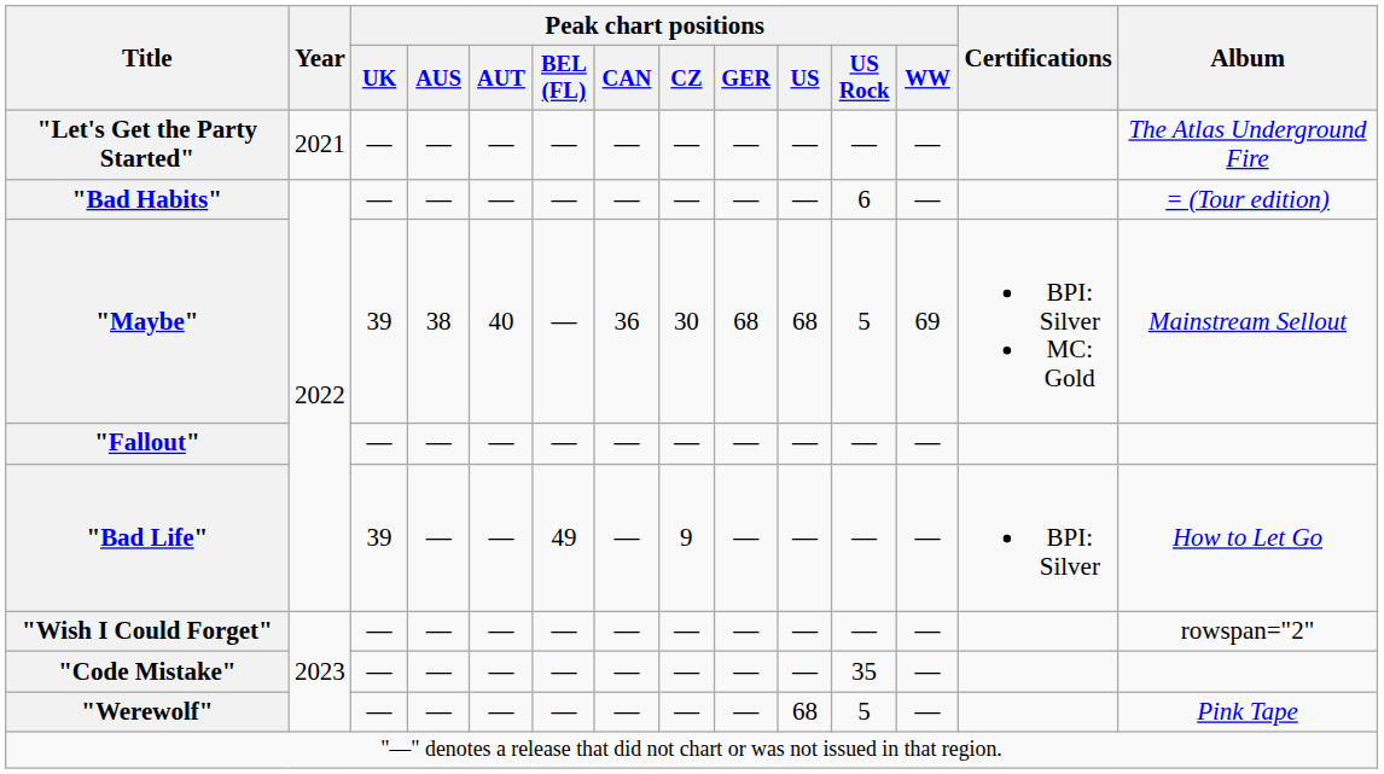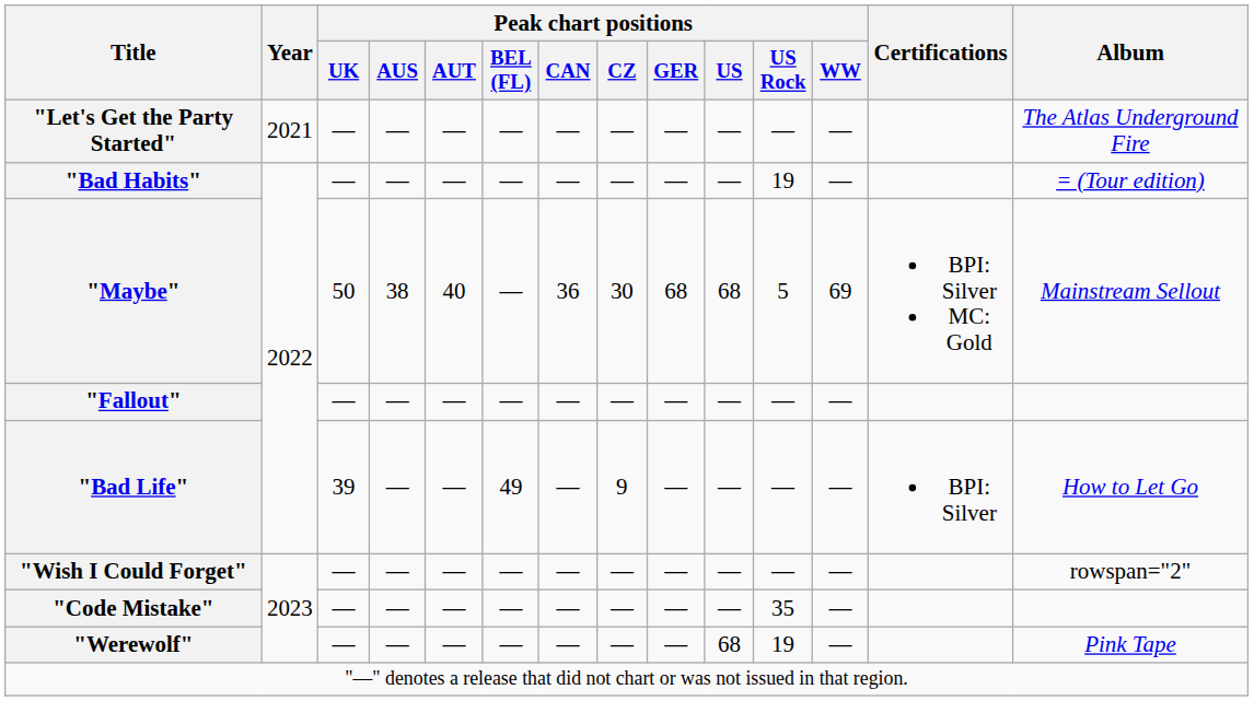"Bad Habits" | Peak chart positions / US Rock: 6 -> 19
"Maybe" | Peak chart positions / UK: 39 -> 50
"Werewolf" | Peak chart positions / US Rock: 5 -> 19
